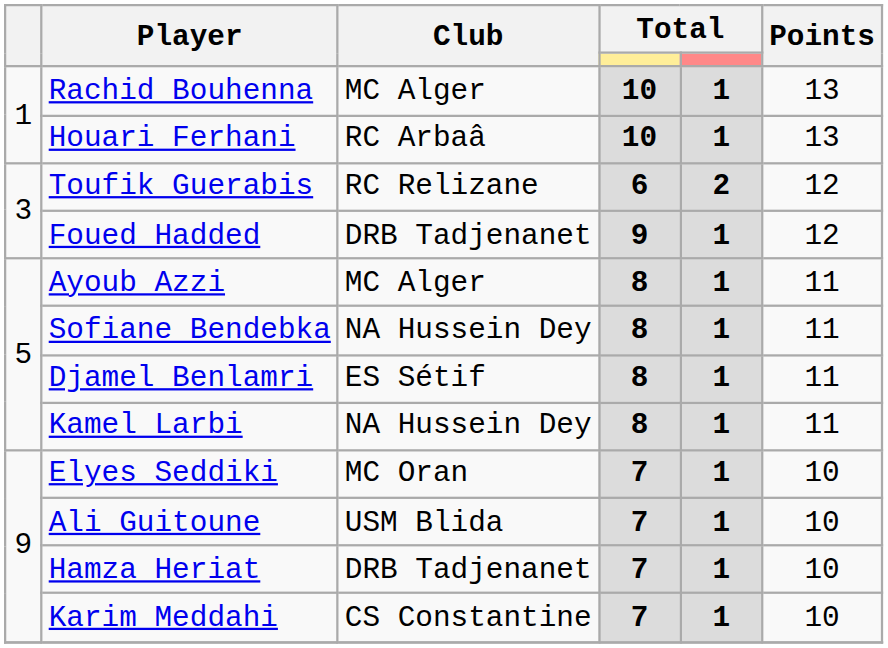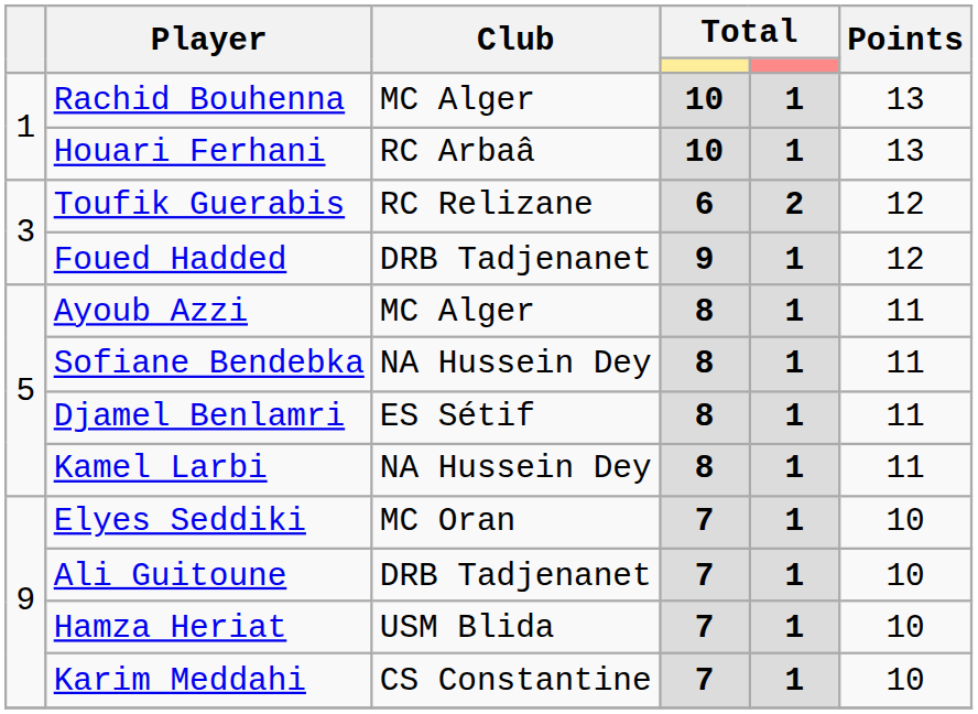Ali Guitoune | Club: USM Blida -> DRB Tadjenanet
Hamza Heriat | Club: DRB Tadjenanet -> USM Blida
